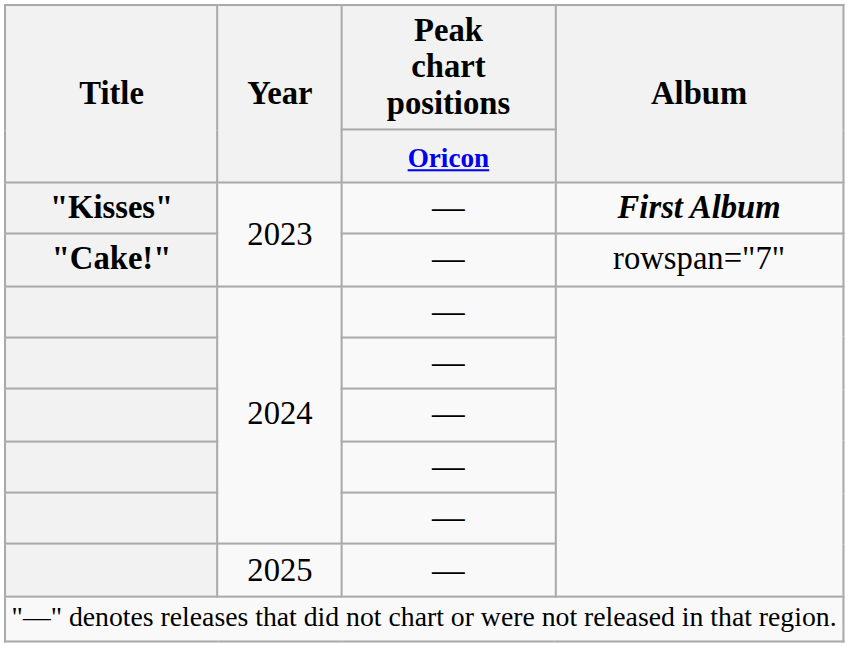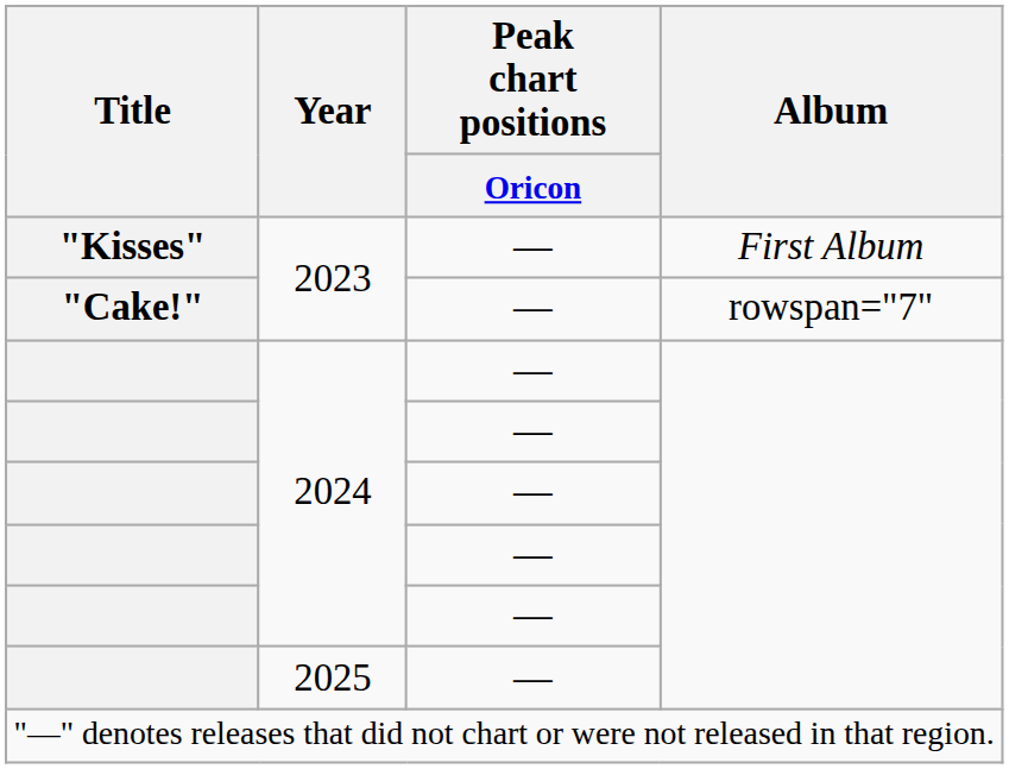"Kisses" | Album: bold -> normal
